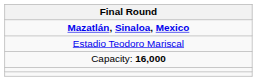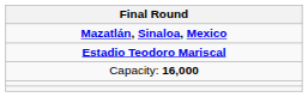row 3 | column 1: normal -> bold
